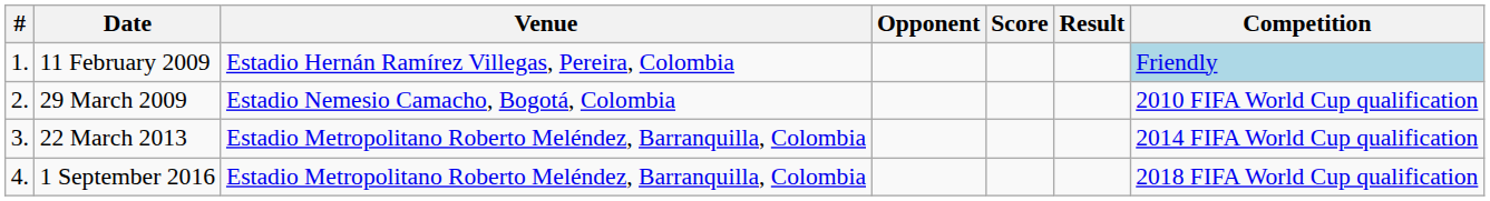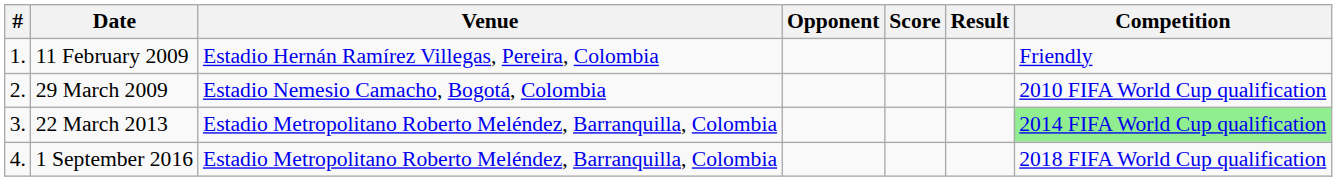11 February 2009 | Competition: lightblue background -> no background
22 March 2013 | Competition: no background -> lightgreen background
